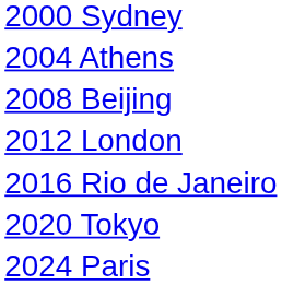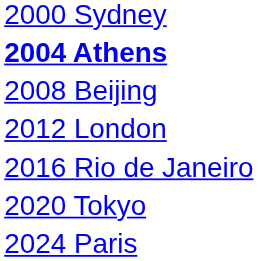2004 Athens | column 1: normal -> bold
